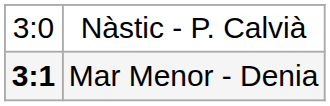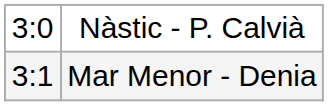Mar Menor - Denia | column 1: bold -> normal
